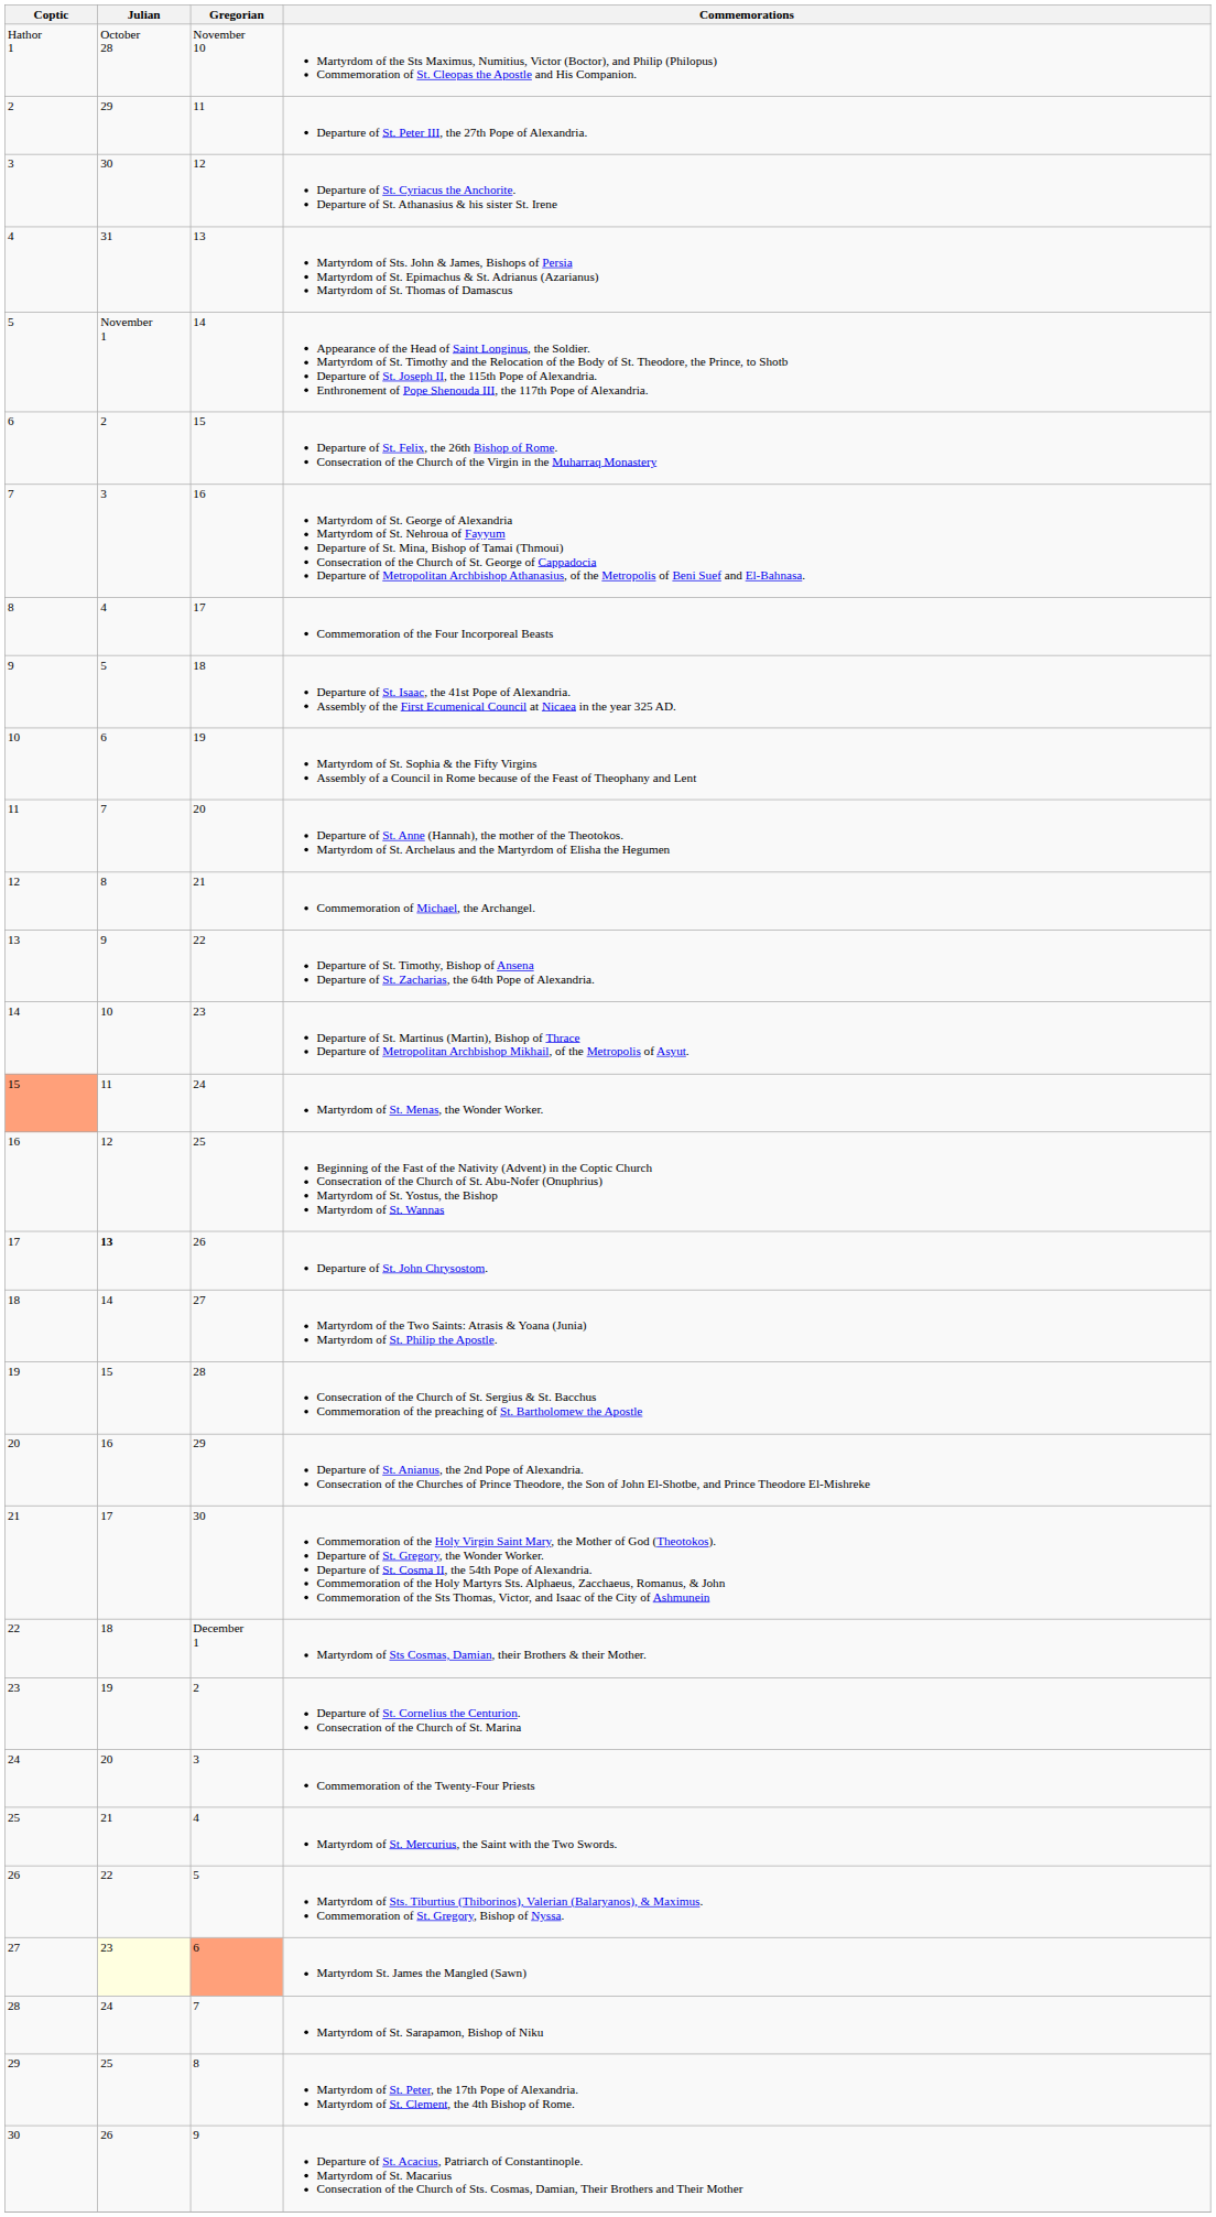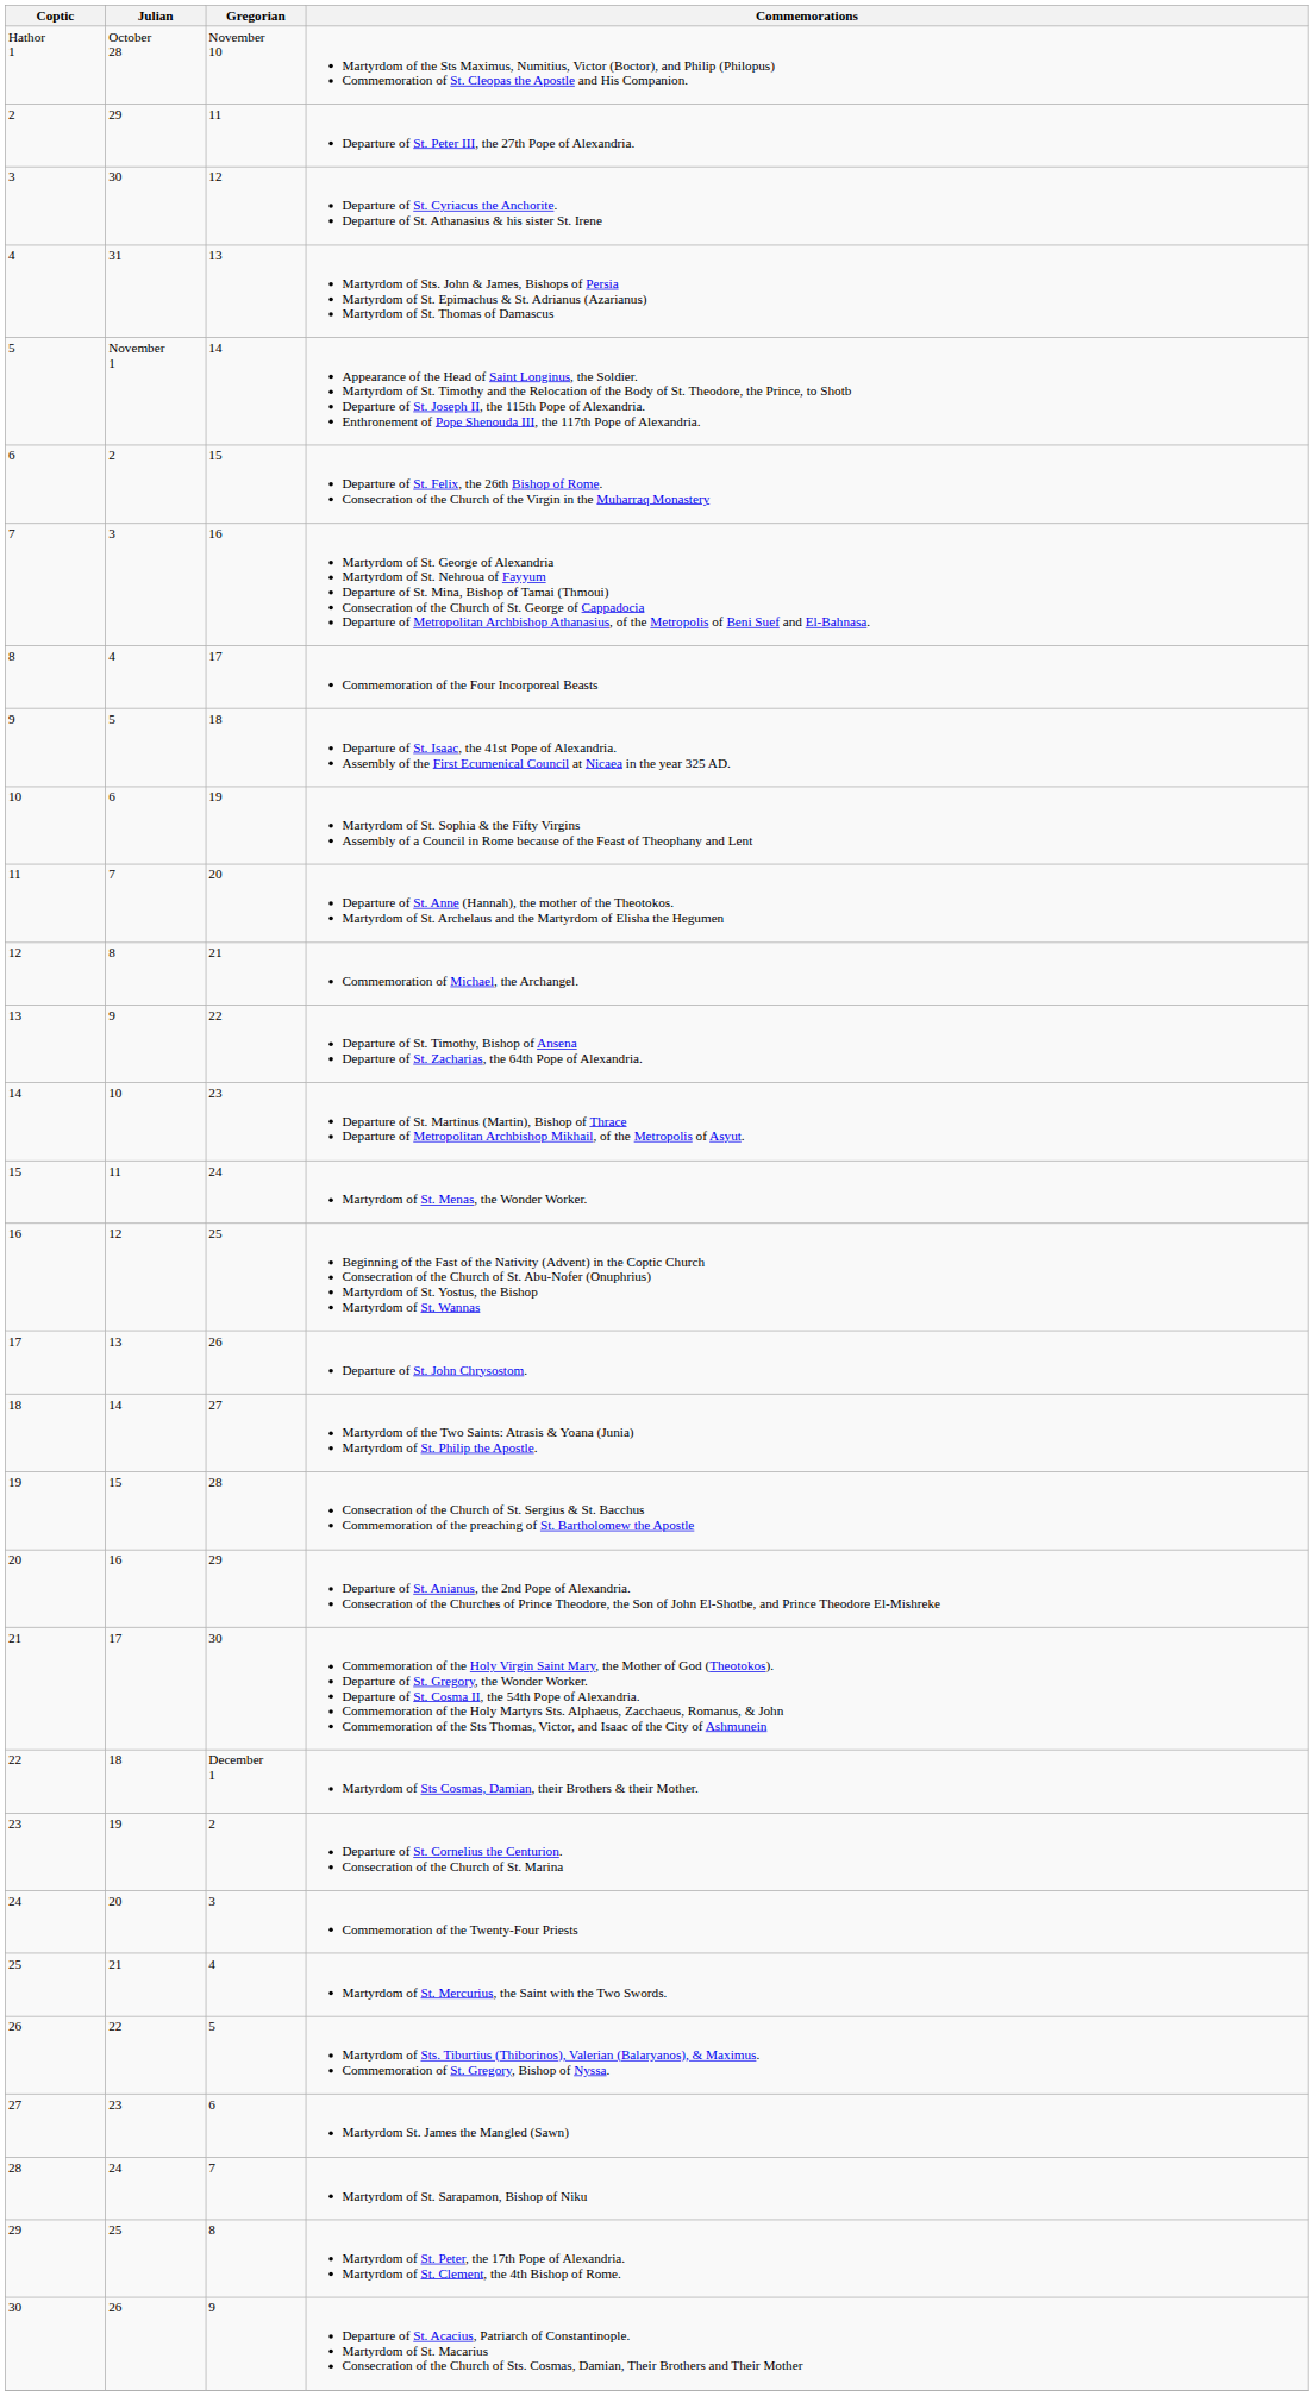Martyrdom of St. Menas, the Wonder Worker. | Coptic: lightsalmon background -> no background
Departure of St. John Chrysostom. | Julian: bold -> normal
Martyrdom St. James the Mangled (Sawn) | Julian: lightyellow background -> no background
Martyrdom St. James the Mangled (Sawn) | Gregorian: lightsalmon background -> no background
